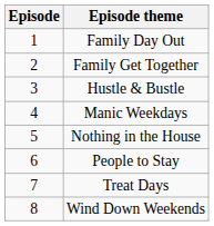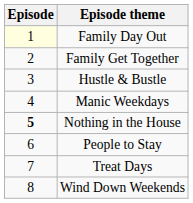Family Day Out | Episode: no background -> lightyellow background
Nothing in the House | Episode: normal -> bold
